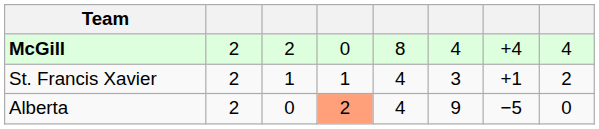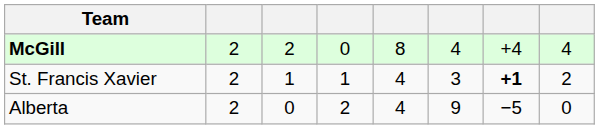St. Francis Xavier | column 7: normal -> bold
Alberta | column 4: lightsalmon background -> no background
